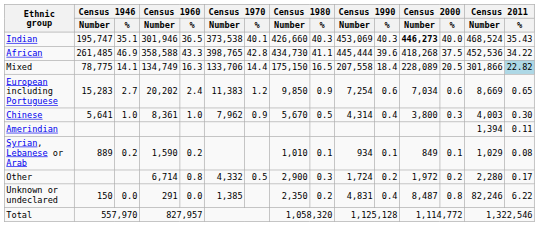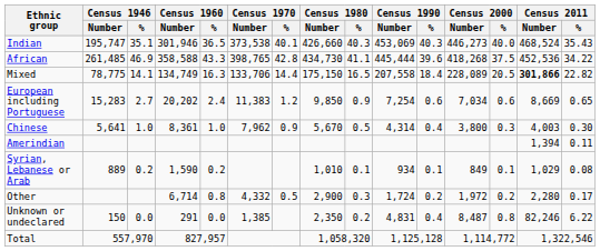Indian | Census 2000 / Number: bold -> normal
Mixed | Census 2011 / Number: normal -> bold
Mixed | Census 2011 / %: lightblue background -> no background
